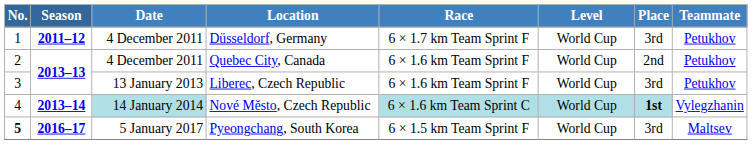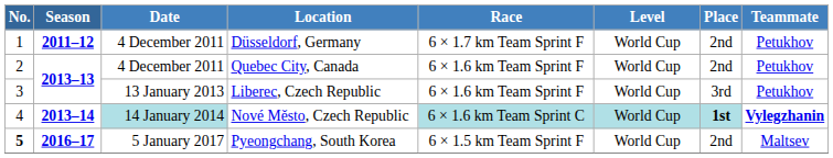Düsseldorf, Germany | Place: 3rd -> 2nd
Nové Město, Czech Republic | Teammate: normal -> bold
Pyeongchang, South Korea | Place: 3rd -> 2nd
